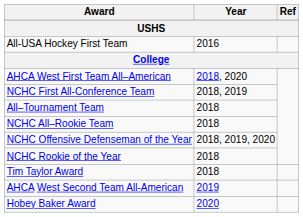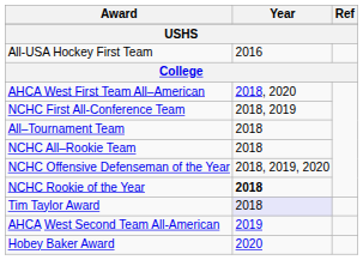NCHC Rookie of the Year | Year: normal -> bold
Tim Taylor Award | Year: no background -> lavender background
